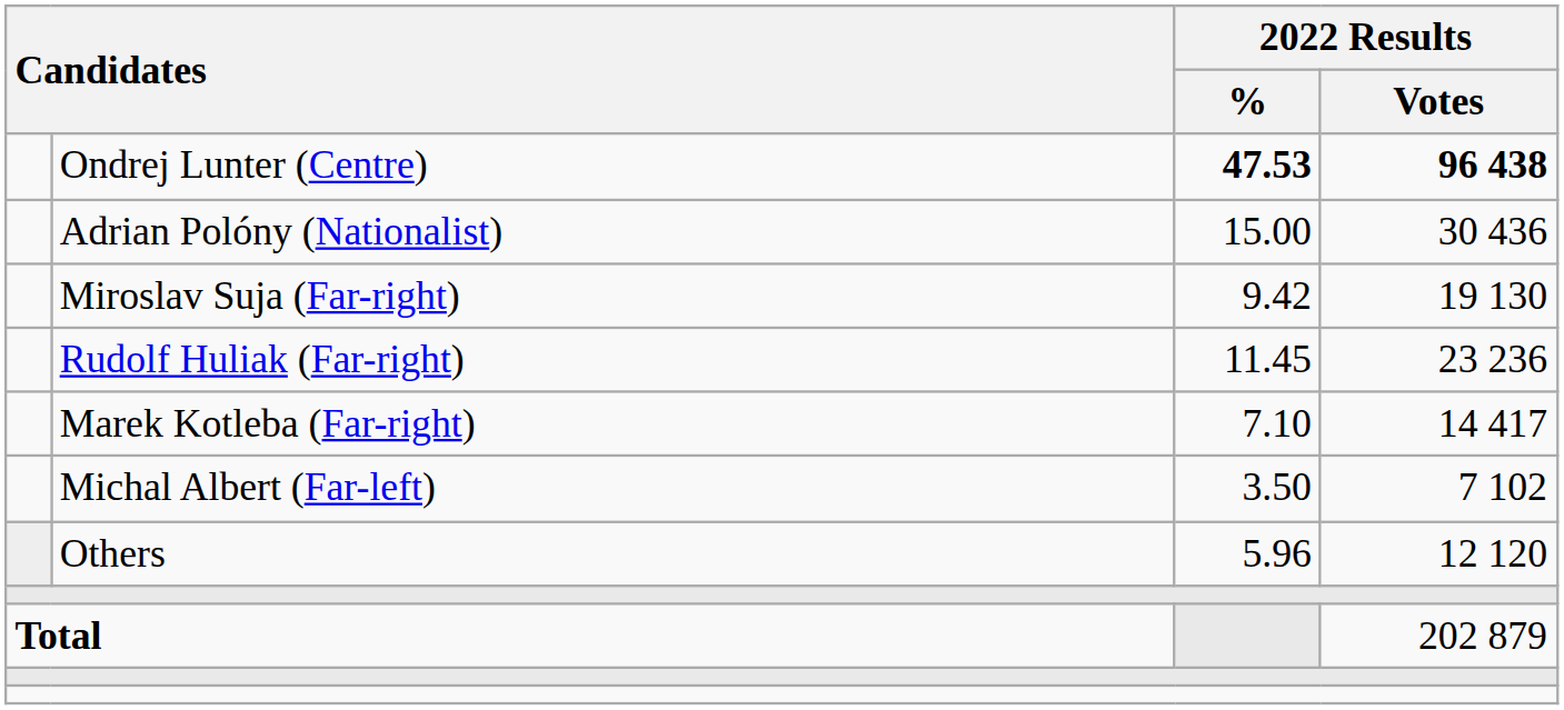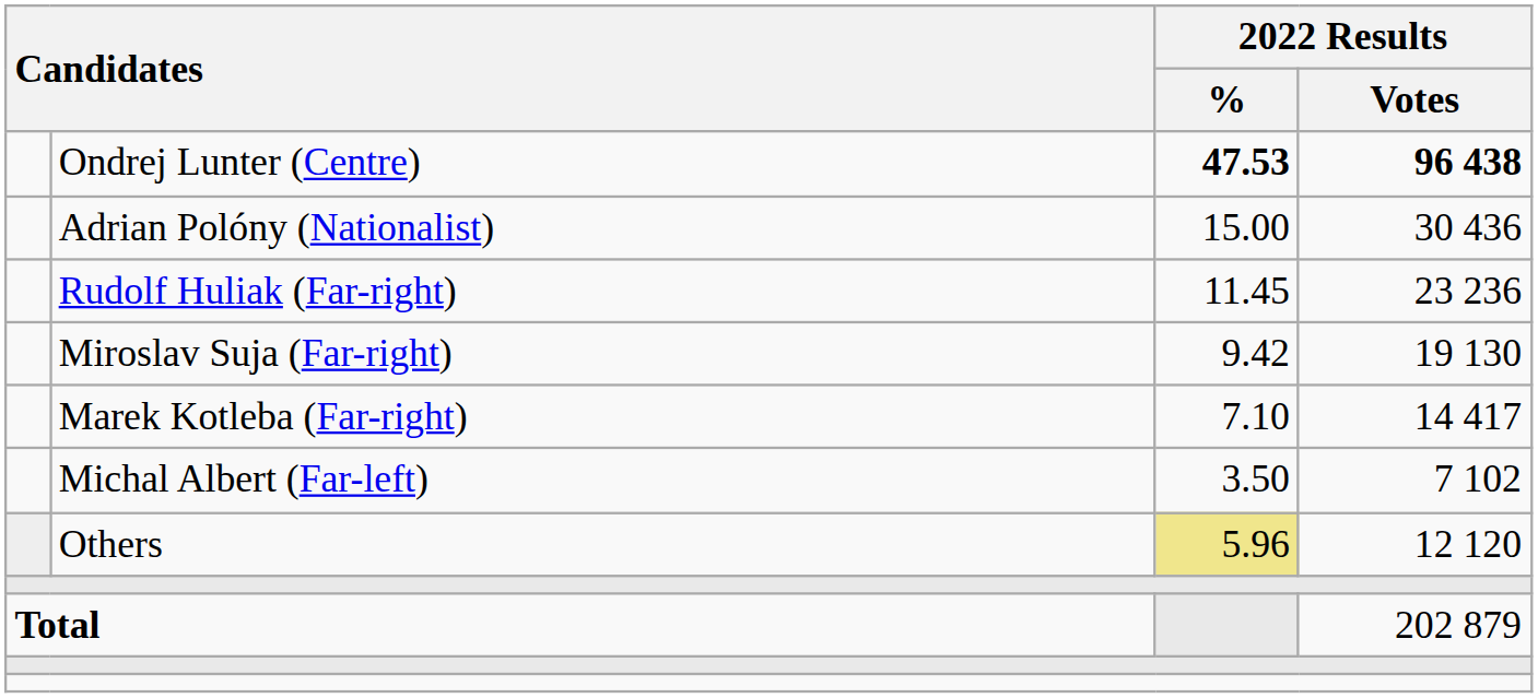rows swapped: Rudolf Huliak (Far-right) <-> Miroslav Suja (Far-right)
Others | 2022 Results / %: no background -> khaki background
